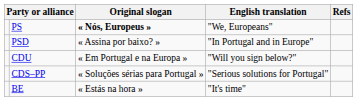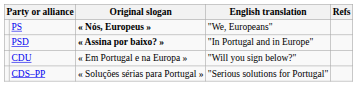PSD | Original slogan: normal -> bold
- row: BE | « Estás na hora » | "It's time"
